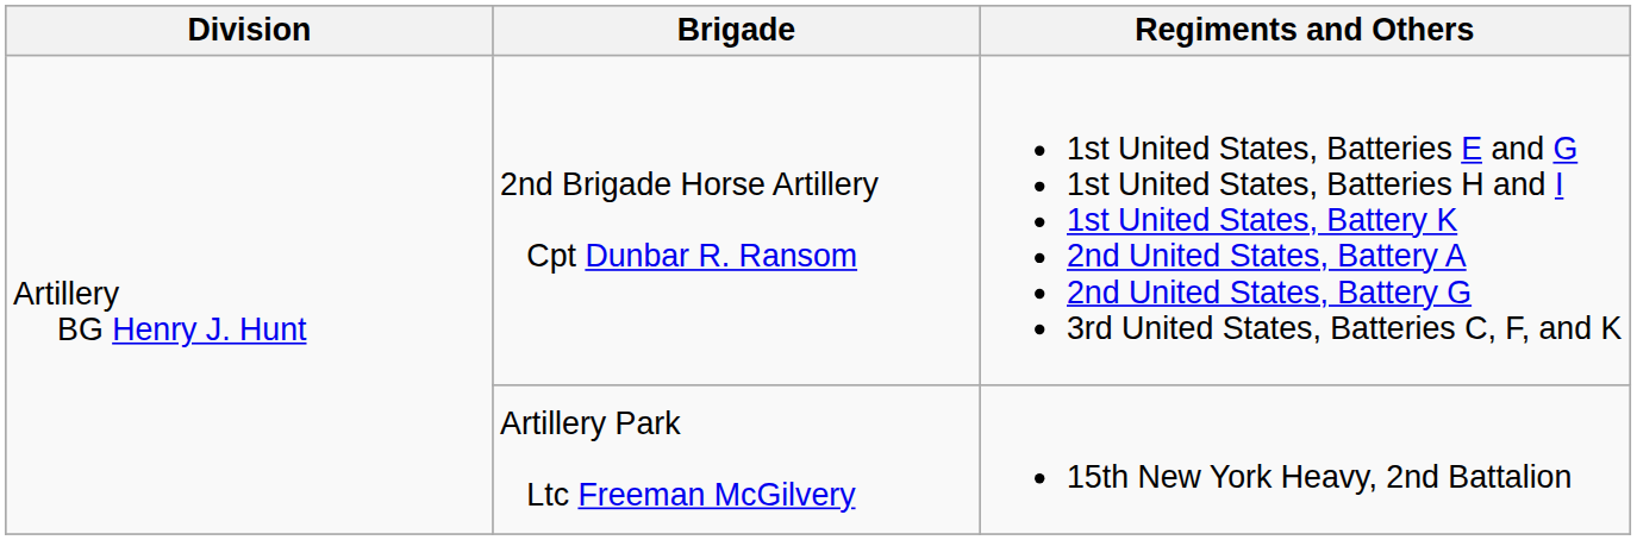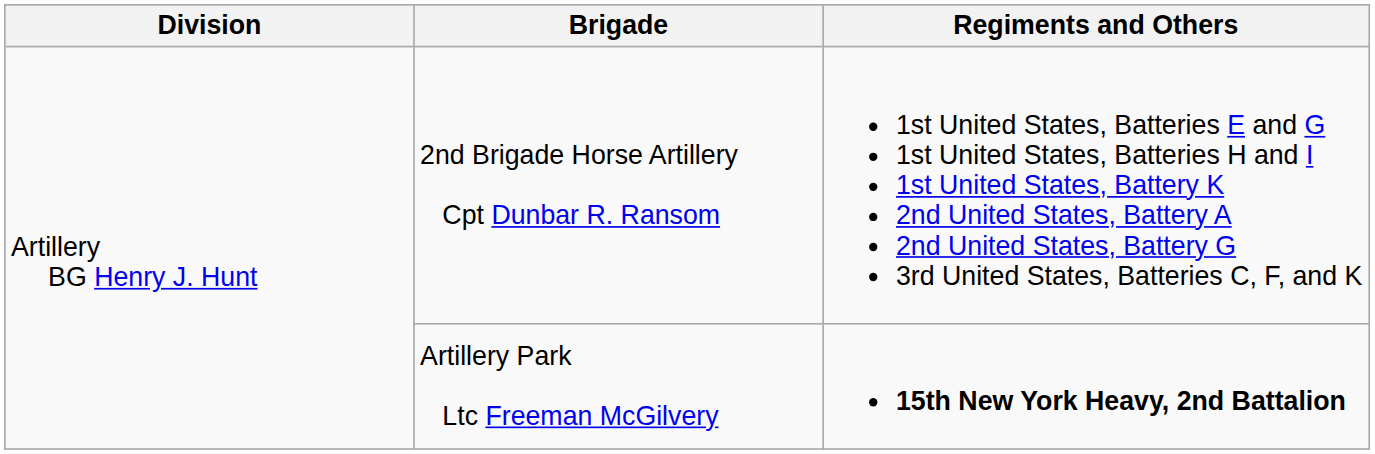Artillery Park Ltc Freeman McGilvery | Regiments and Others: normal -> bold
